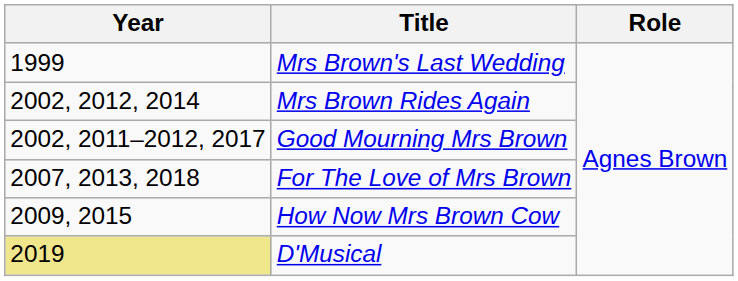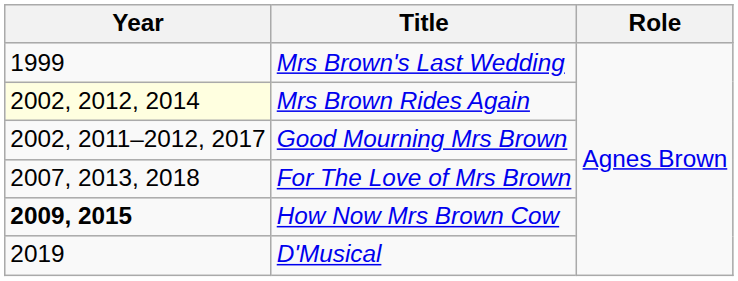Mrs Brown Rides Again | Year: no background -> lightyellow background
How Now Mrs Brown Cow | Year: normal -> bold
D'Musical | Year: khaki background -> no background
